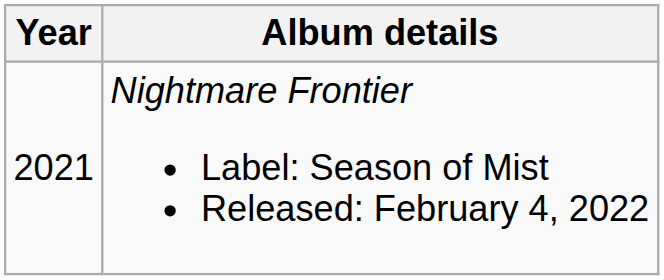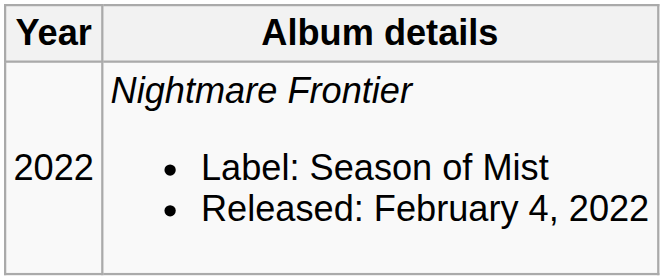row 2 | Year: 2021 -> 2022
